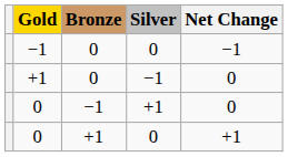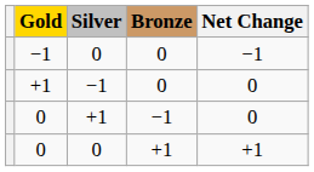columns swapped: Silver <-> Bronze
